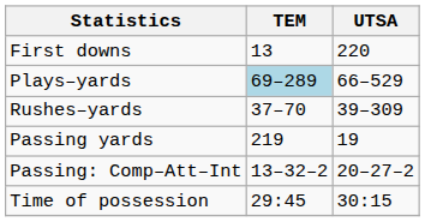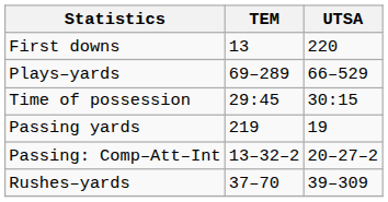Plays–yards | TEM: lightblue background -> no background
rows swapped: Rushes–yards <-> Time of possession
